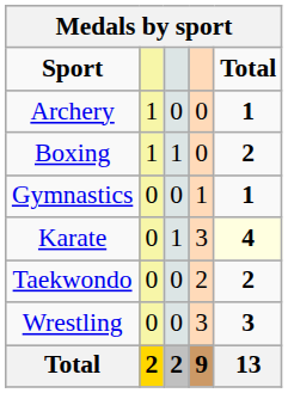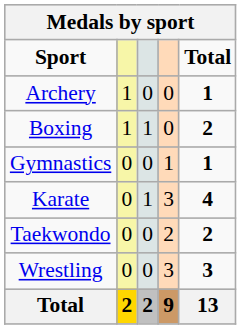Karate | Total: lightyellow background -> no background
